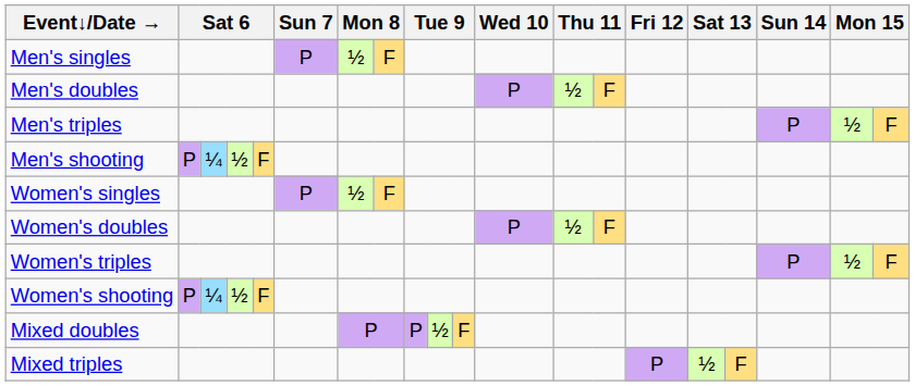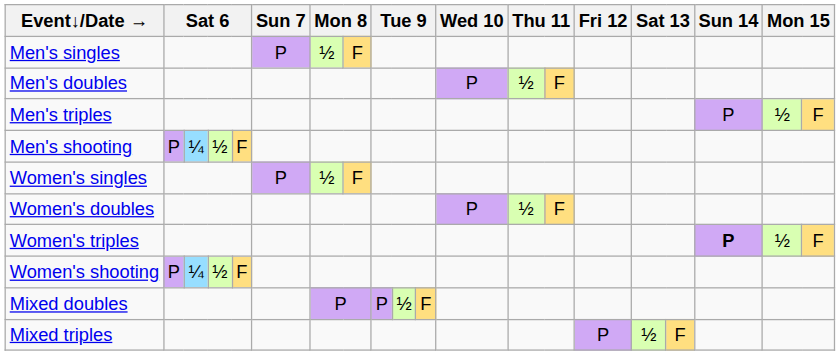Women's triples | Sun 14: normal -> bold
